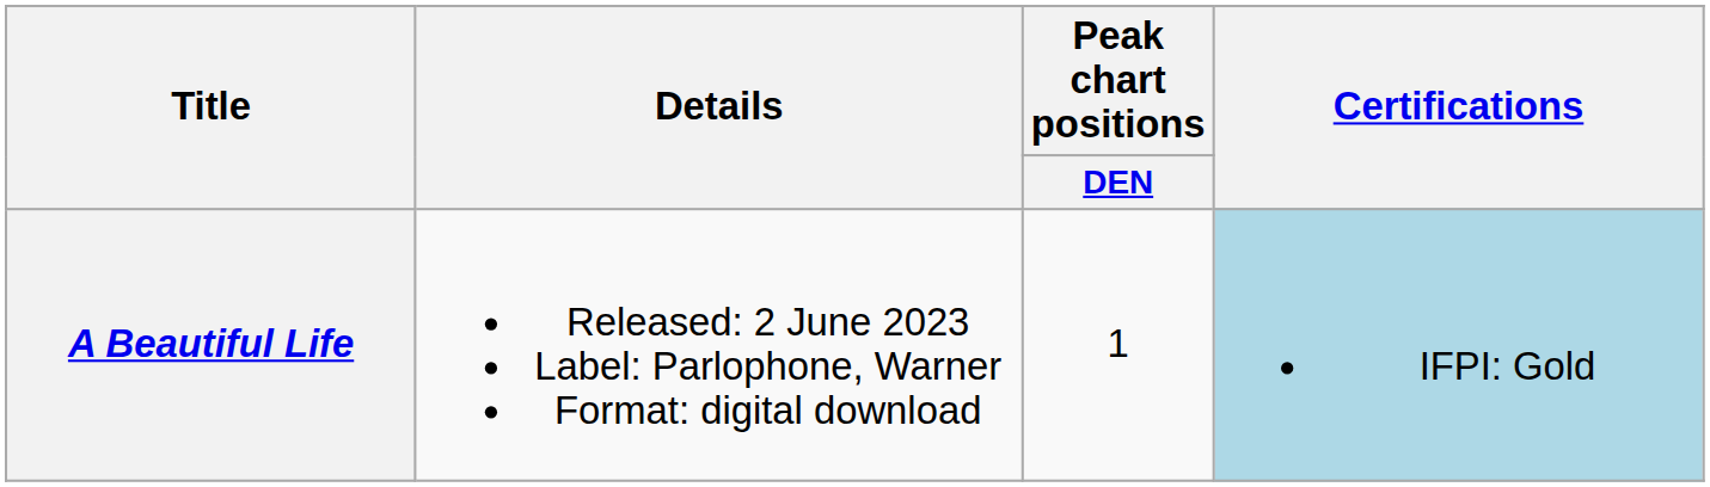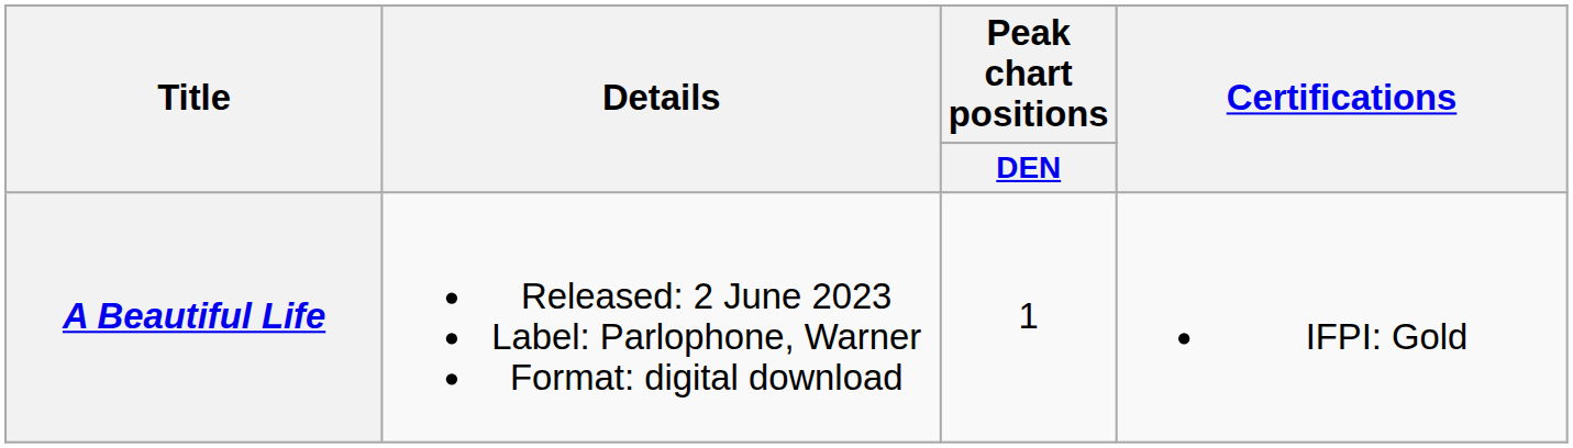A Beautiful Life | Certifications: lightblue background -> no background
